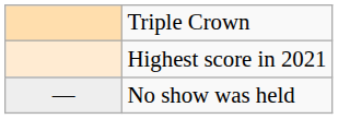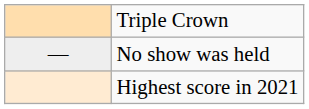rows swapped: Highest score in 2021 <-> No show was held
